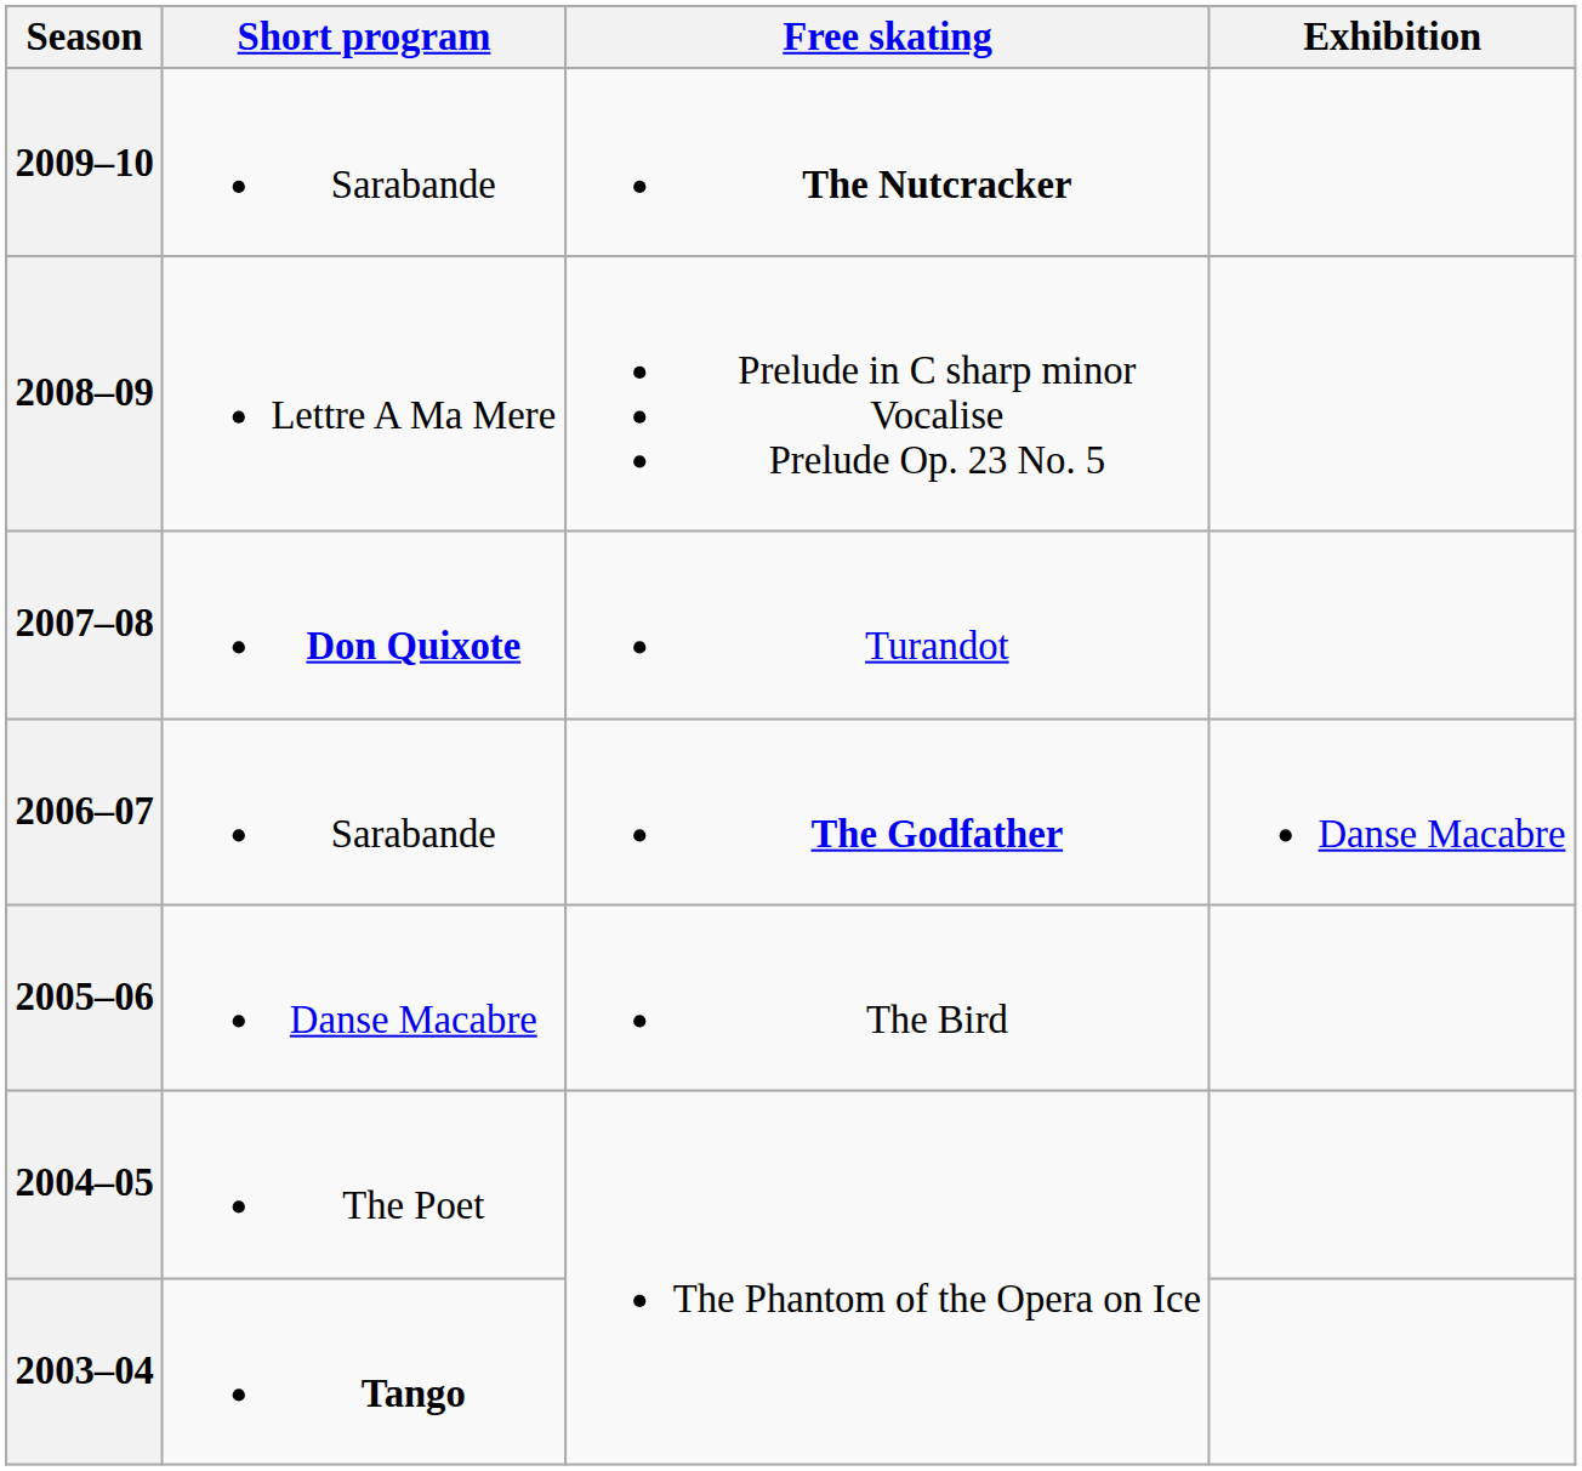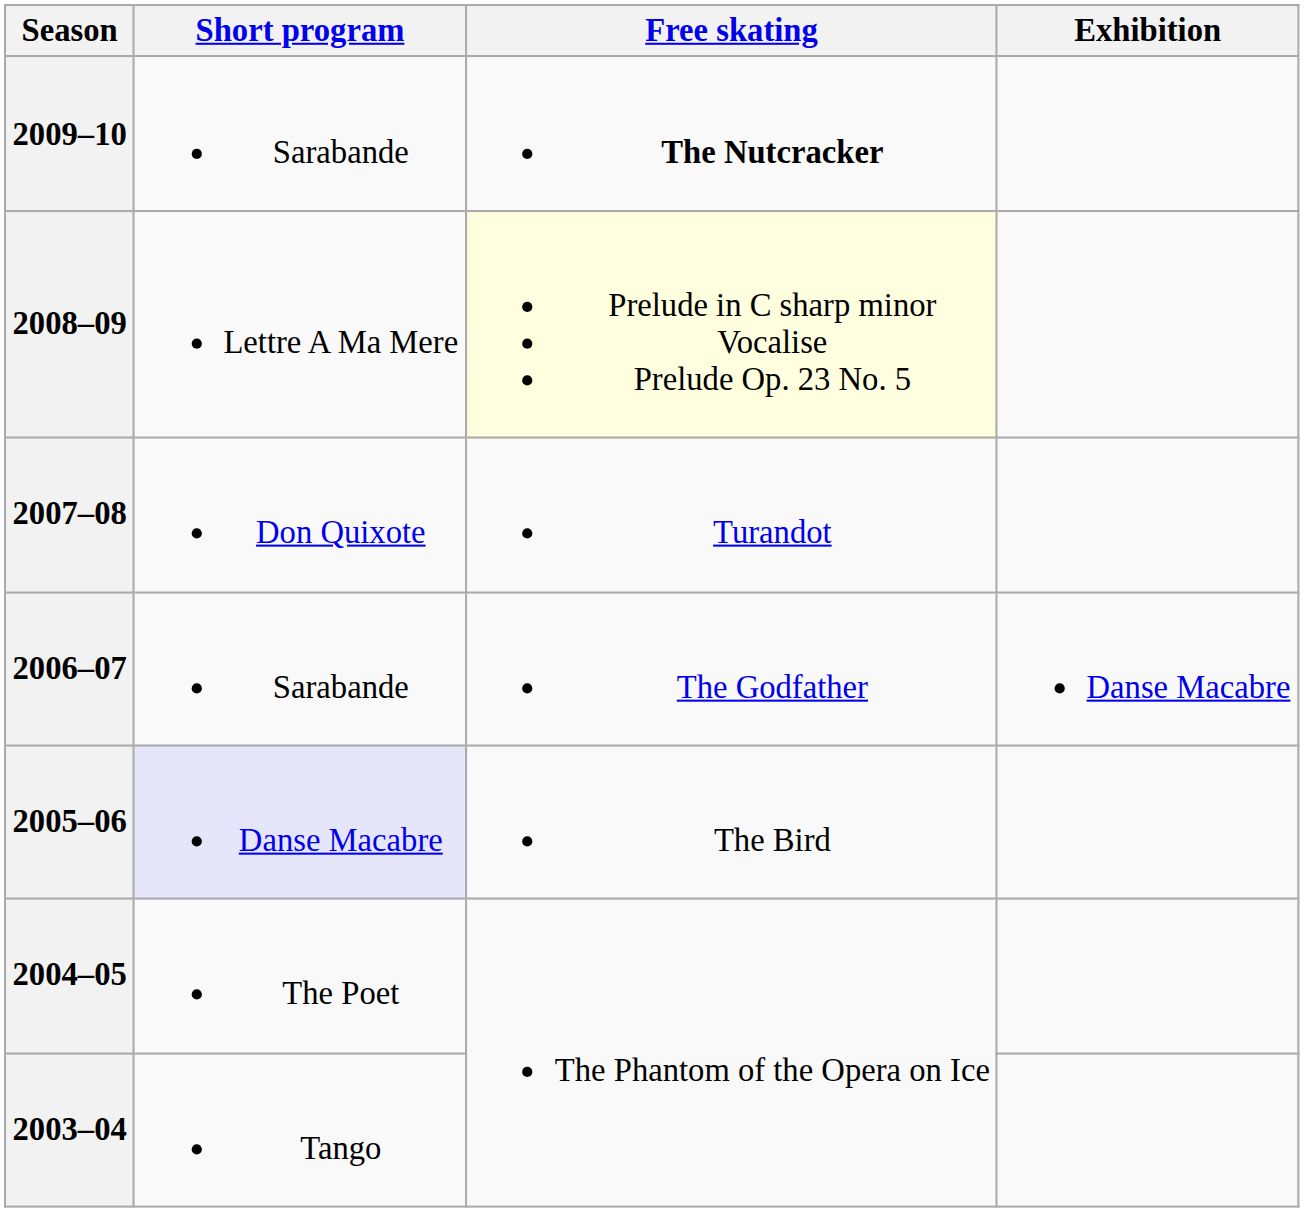2008–09 | Free skating: no background -> lightyellow background
2007–08 | Short program: bold -> normal
2006–07 | Free skating: bold -> normal
2005–06 | Short program: no background -> lavender background
2003–04 | Short program: bold -> normal
